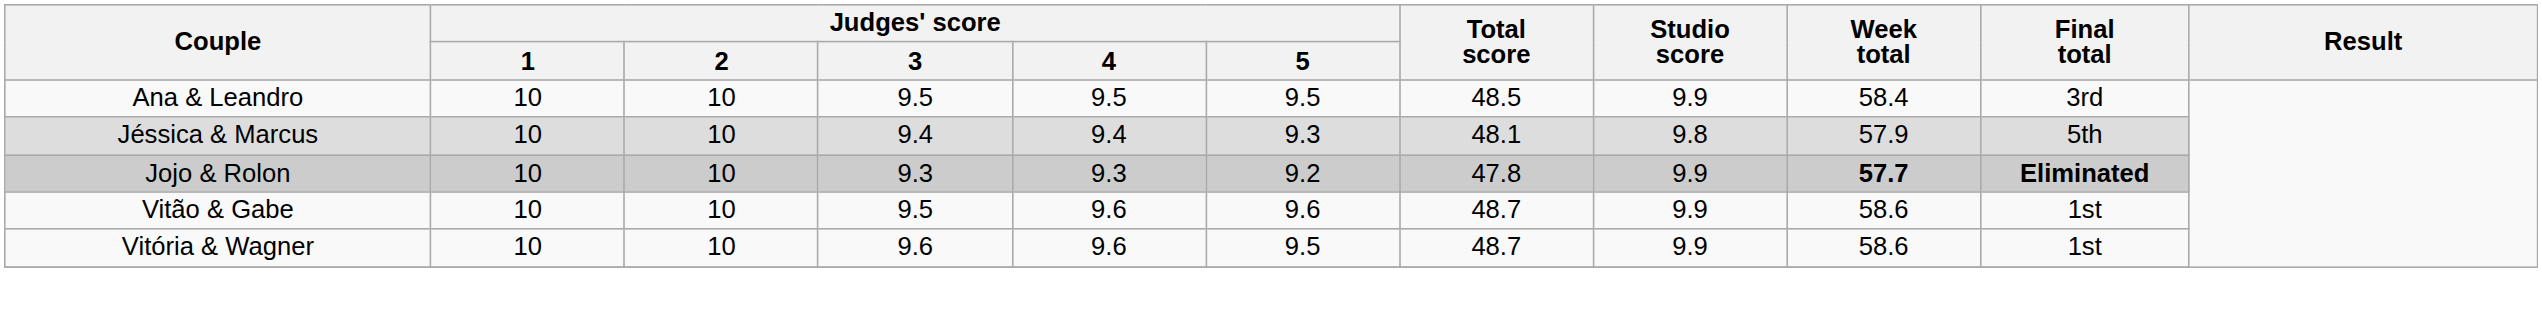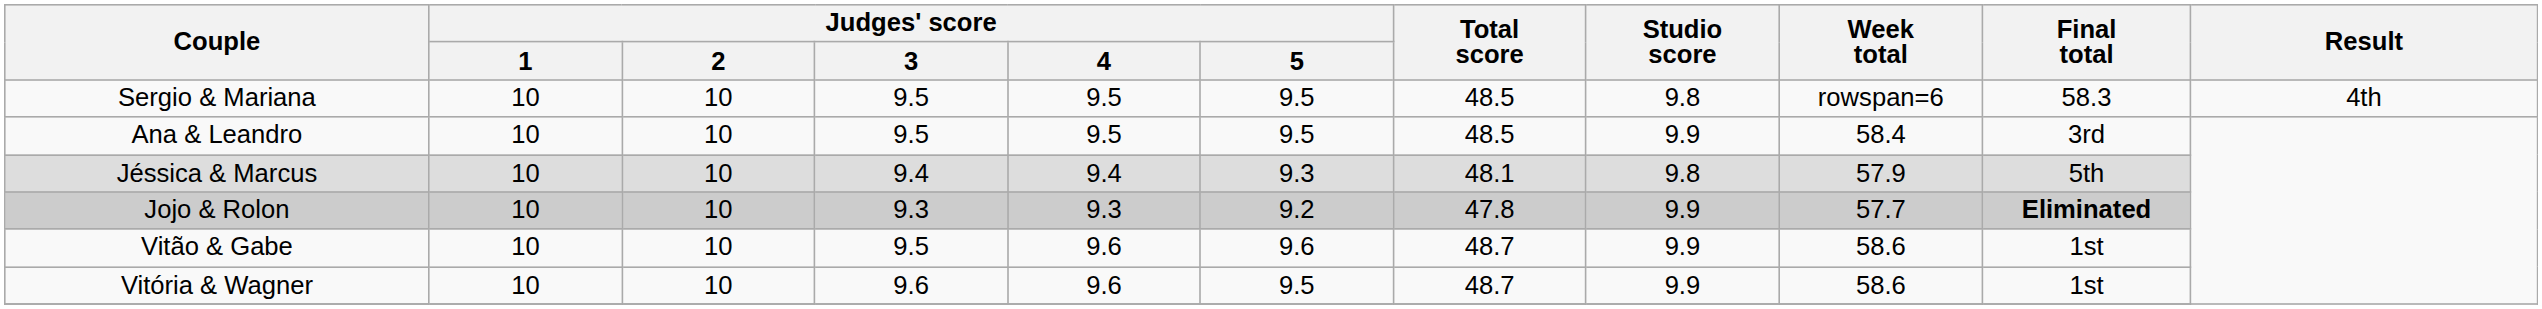+ row: Sergio & Mariana | 10 | 10 | 9.5 | 9.5 | 9.5 | 48.5 | 9.8 | rowspan=6 | 58.3 | 4th
Jojo & Rolon | Week total: bold -> normal
